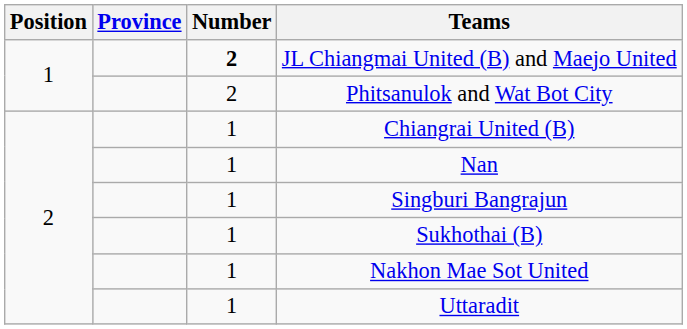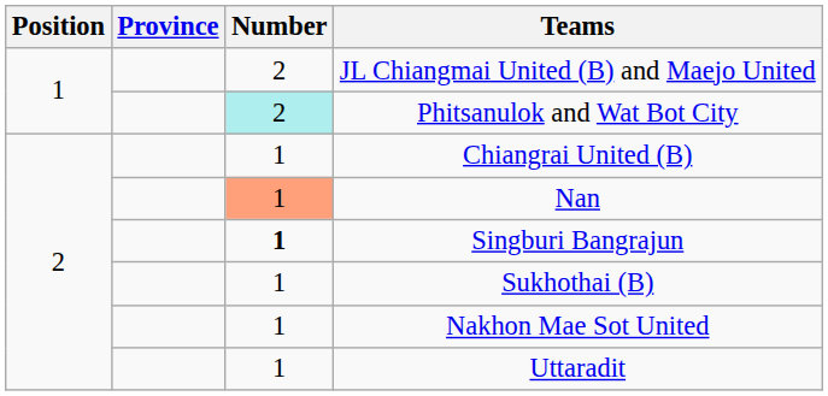JL Chiangmai United (B) and Maejo United | Number: bold -> normal
Phitsanulok and Wat Bot City | Number: no background -> paleturquoise background
Nan | Number: no background -> lightsalmon background
Singburi Bangrajun | Number: normal -> bold
